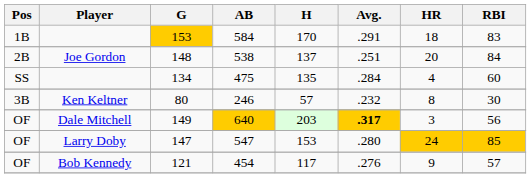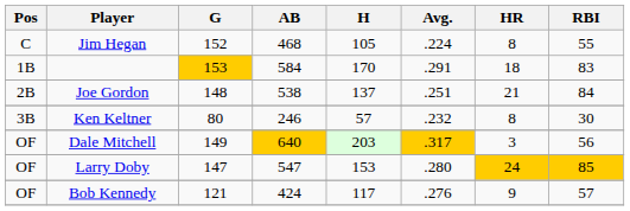+ row: C | Jim Hegan | 152 | 468 | 105 | .224 | 8 | 55
148 | HR: 20 -> 21
- row: SS | 134 | 475 | 135 | .284 | 4 | 60
149 | Avg.: bold -> normal
121 | AB: 454 -> 424
